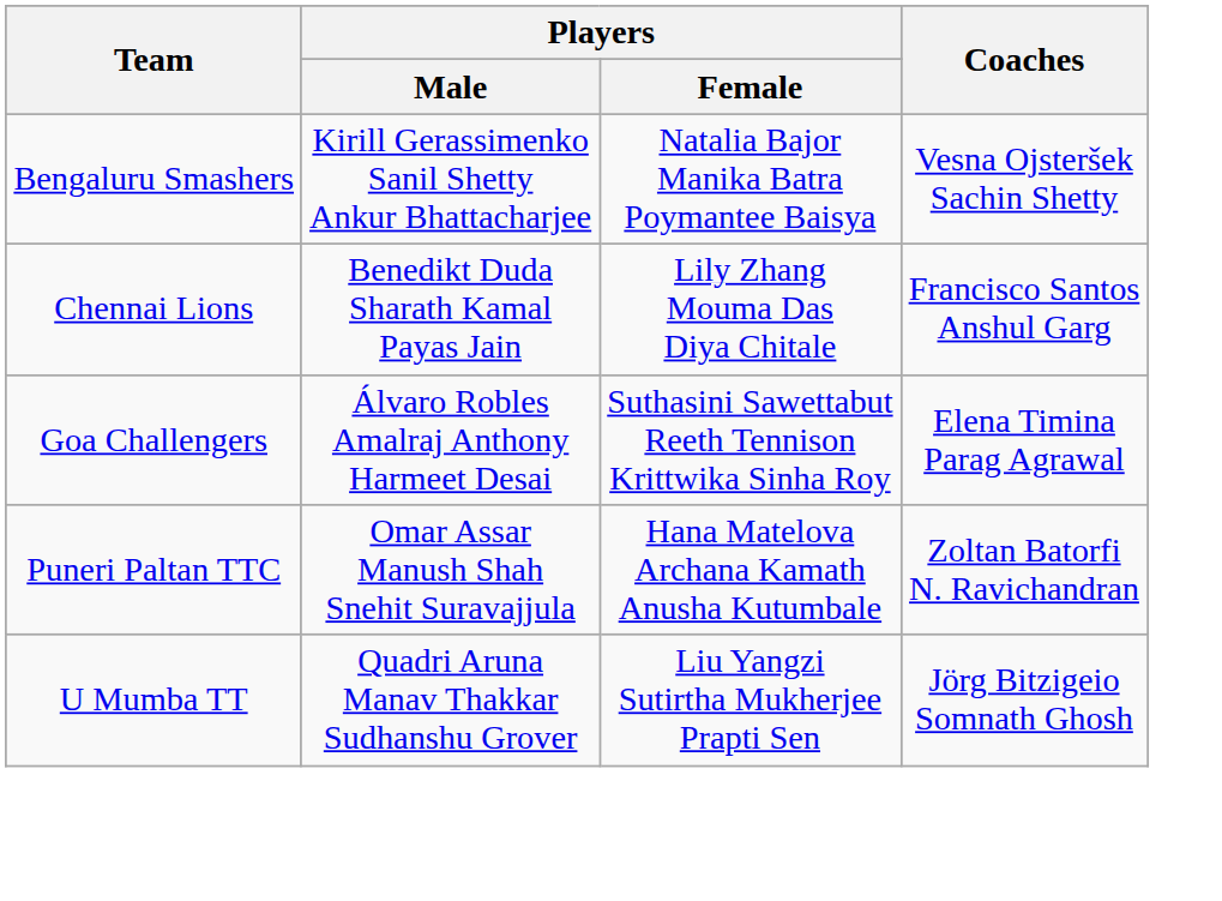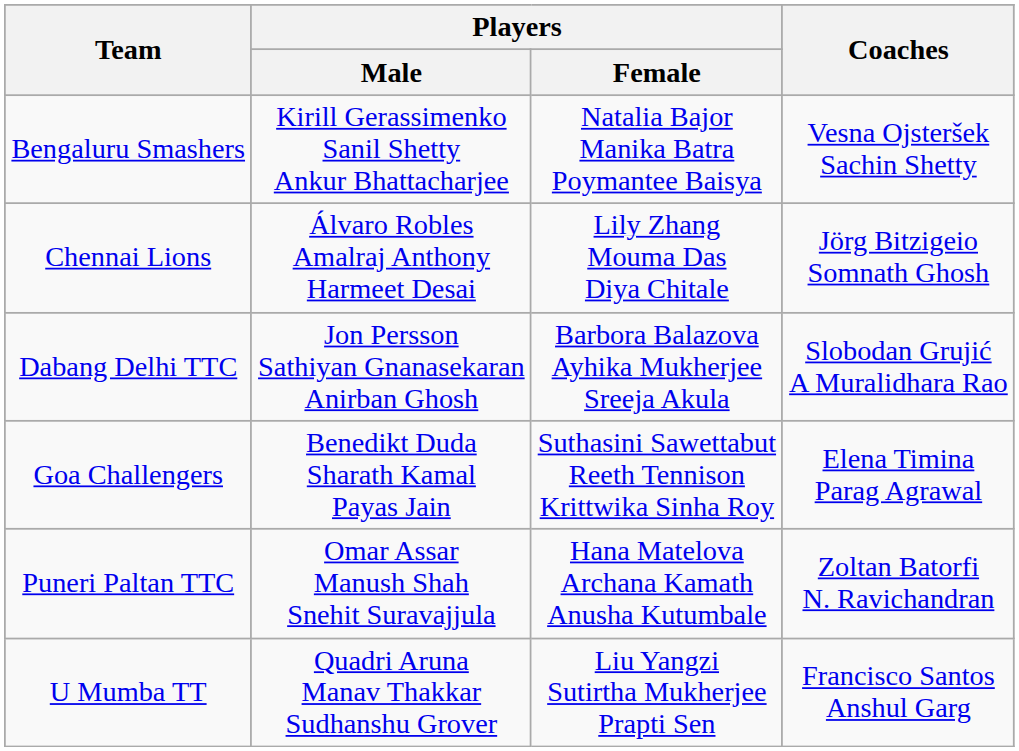Chennai Lions | Players / Male: Benedikt Duda Sharath Kamal Payas Jain -> Álvaro Robles Amalraj Anthony Harmeet Desai
Chennai Lions | Coaches: Francisco Santos Anshul Garg -> Jörg Bitzigeio Somnath Ghosh
+ row: Dabang Delhi TTC | Jon Persson Sathiyan Gnanasekaran Anirban Ghosh | Barbora Balazova Ayhika Mukherjee Sreeja Akula | Slobodan Grujić A Muralidhara Rao
Goa Challengers | Players / Male: Álvaro Robles Amalraj Anthony Harmeet Desai -> Benedikt Duda Sharath Kamal Payas Jain
U Mumba TT | Coaches: Jörg Bitzigeio Somnath Ghosh -> Francisco Santos Anshul Garg
